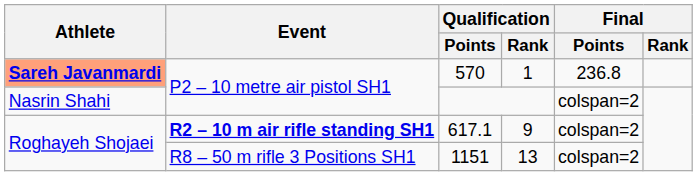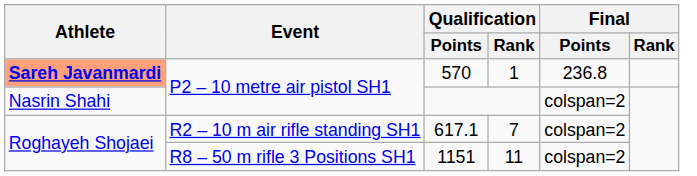617.1 | Event: bold -> normal
617.1 | Qualification / Rank: 9 -> 7
1151 | Qualification / Rank: 13 -> 11
